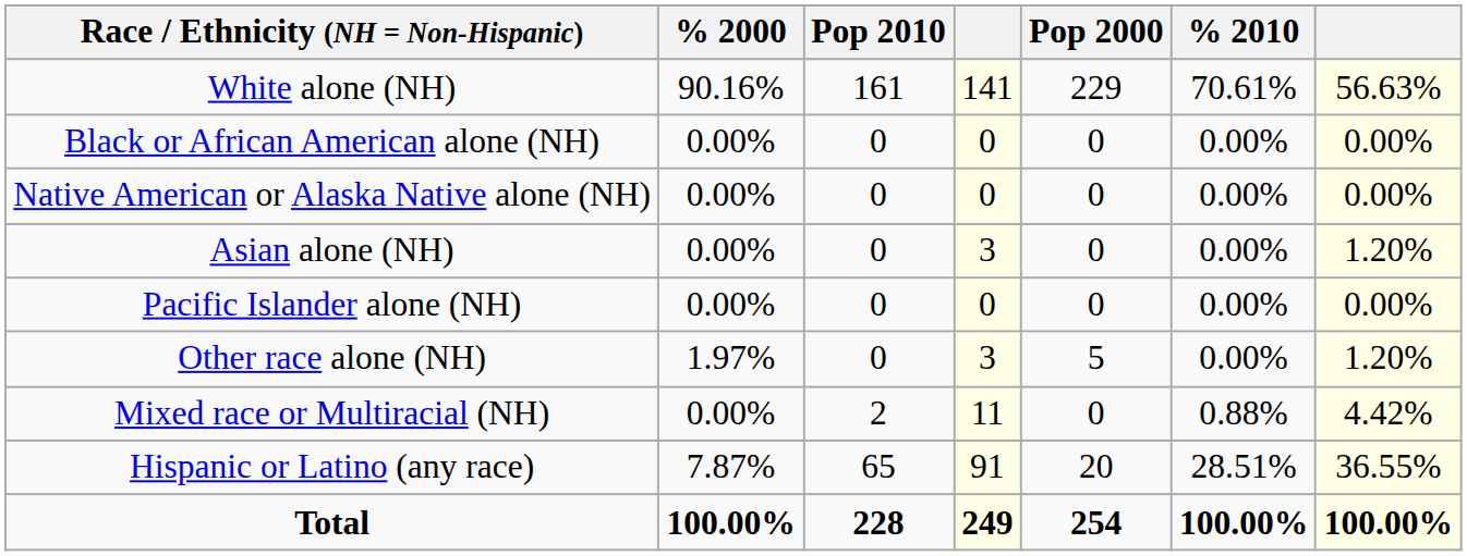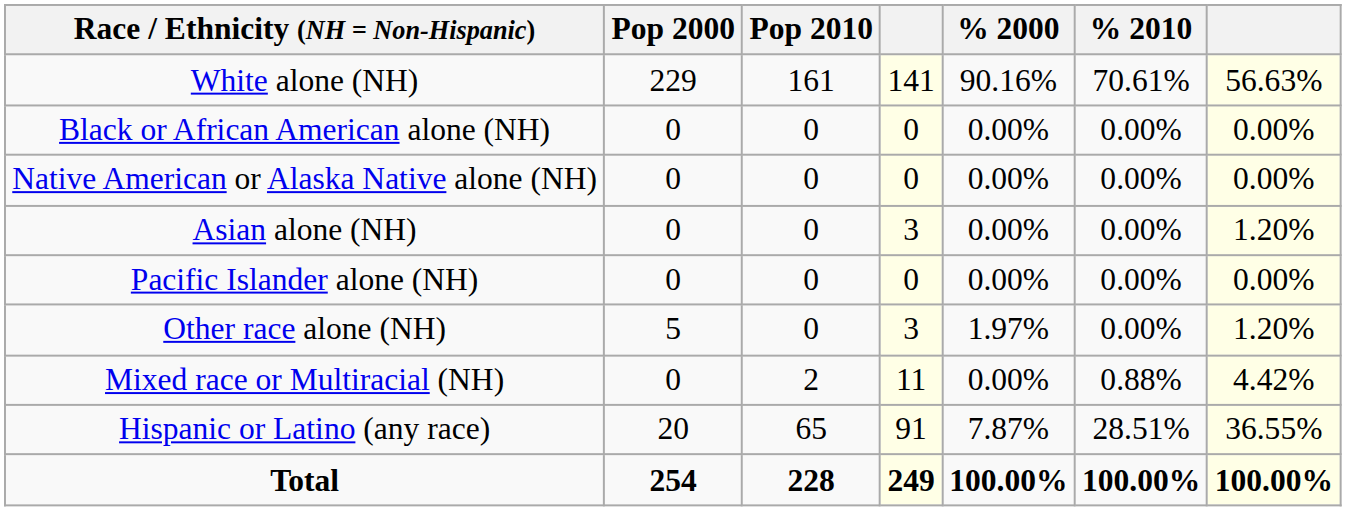columns swapped: Pop 2000 <-> % 2000
